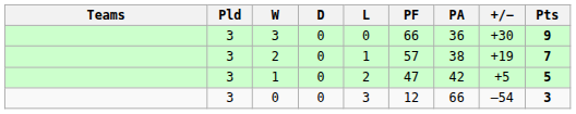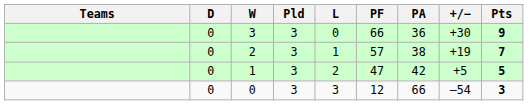columns swapped: Pld <-> D
